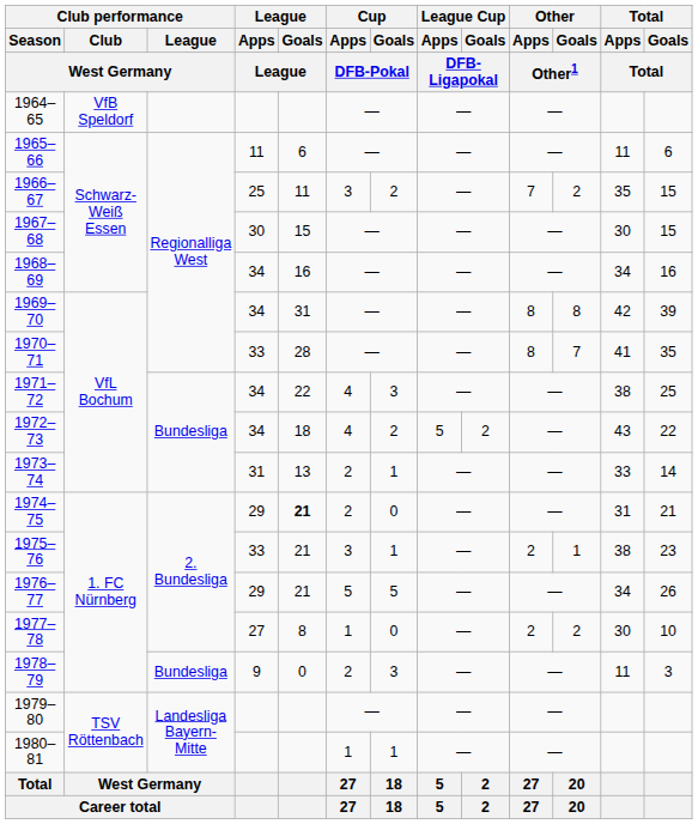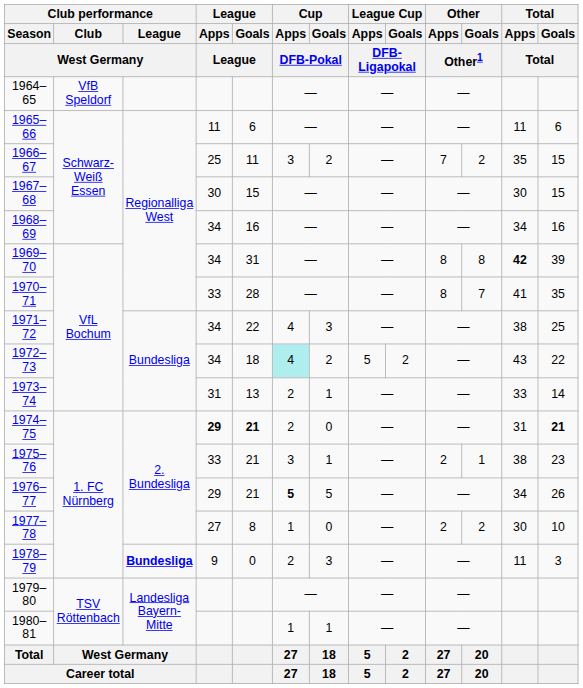1969–70 | Total / Apps / Total: normal -> bold
1972–73 | Cup / Apps / DFB-Pokal: no background -> paleturquoise background
1974–75 | League / Apps / League: normal -> bold
1974–75 | Total / Goals / Total: normal -> bold
1976–77 | Cup / Apps / DFB-Pokal: normal -> bold
1978–79 | Club performance / League / West Germany: normal -> bold
